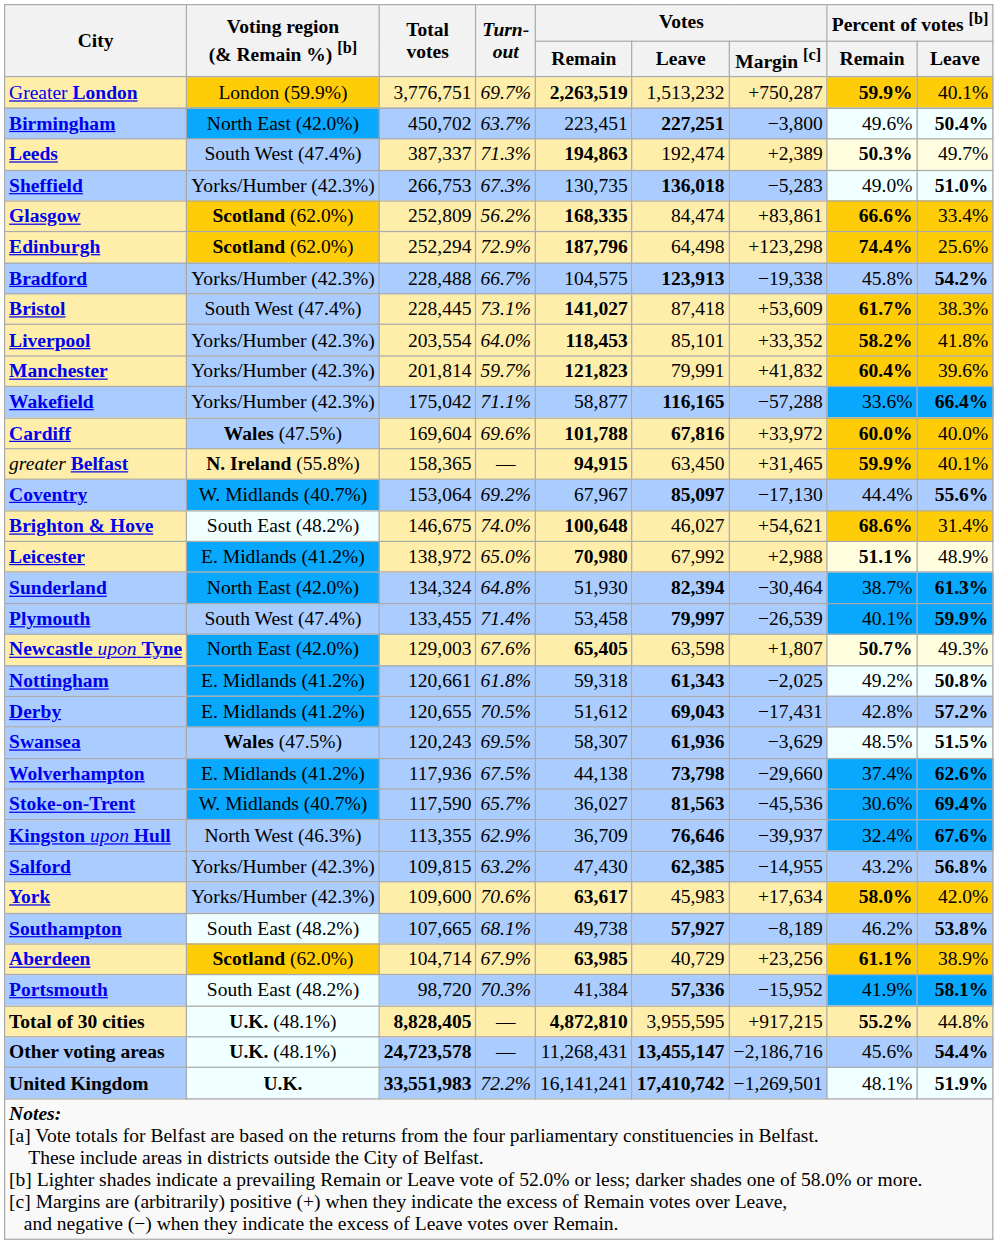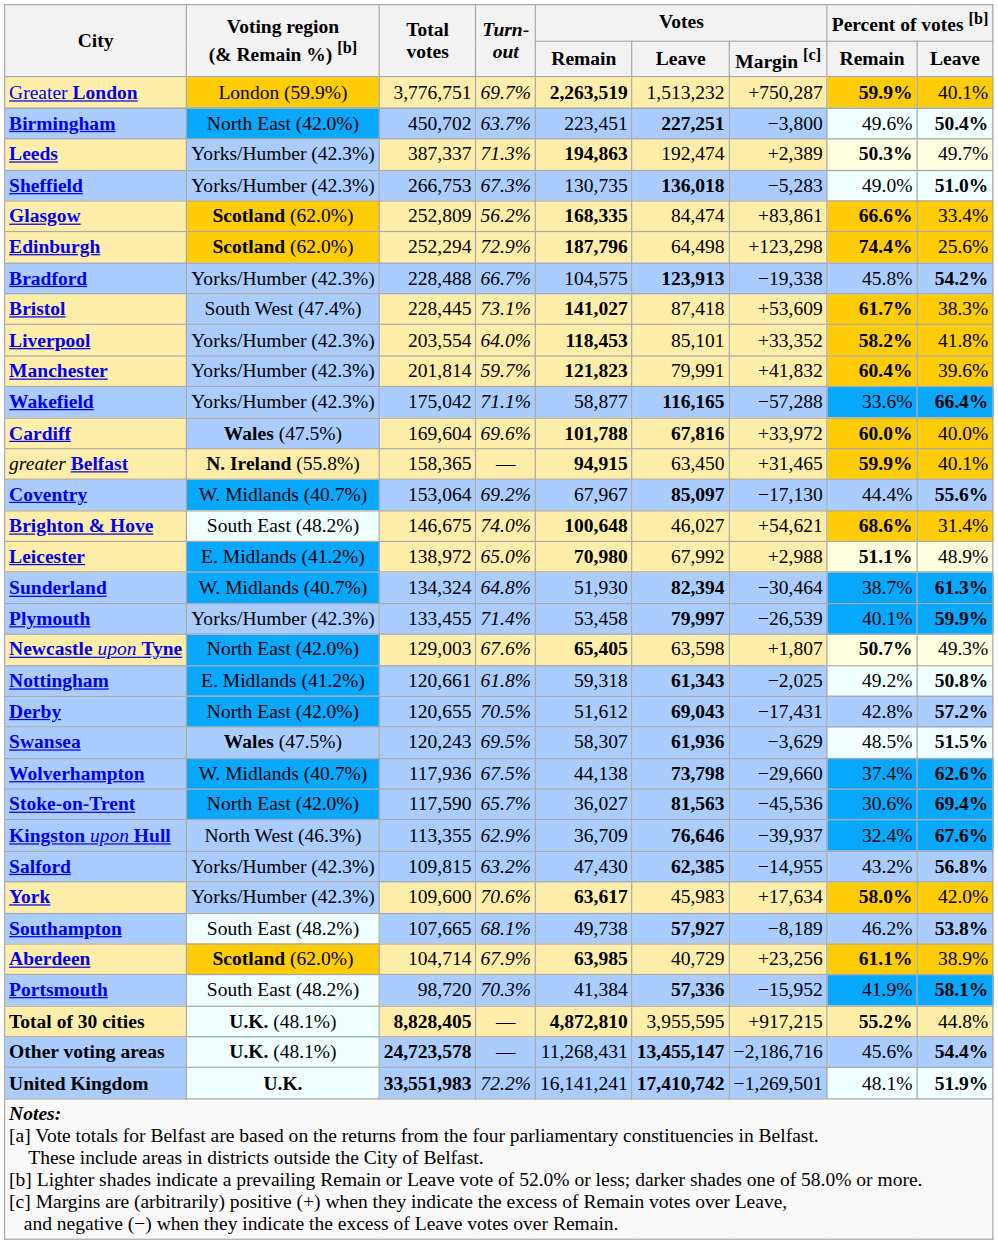Leeds | Voting region (& Remain %) [b]: South West (47.4%) -> Yorks/Humber (42.3%)
Sunderland | Voting region (& Remain %) [b]: North East (42.0%) -> W. Midlands (40.7%)
Plymouth | Voting region (& Remain %) [b]: South West (47.4%) -> Yorks/Humber (42.3%)
Derby | Voting region (& Remain %) [b]: E. Midlands (41.2%) -> North East (42.0%)
Wolverhampton | Voting region (& Remain %) [b]: E. Midlands (41.2%) -> W. Midlands (40.7%)
Stoke-on-Trent | Voting region (& Remain %) [b]: W. Midlands (40.7%) -> North East (42.0%)
